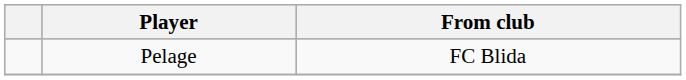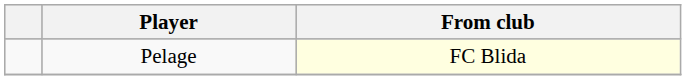Pelage | From club: no background -> lightyellow background
